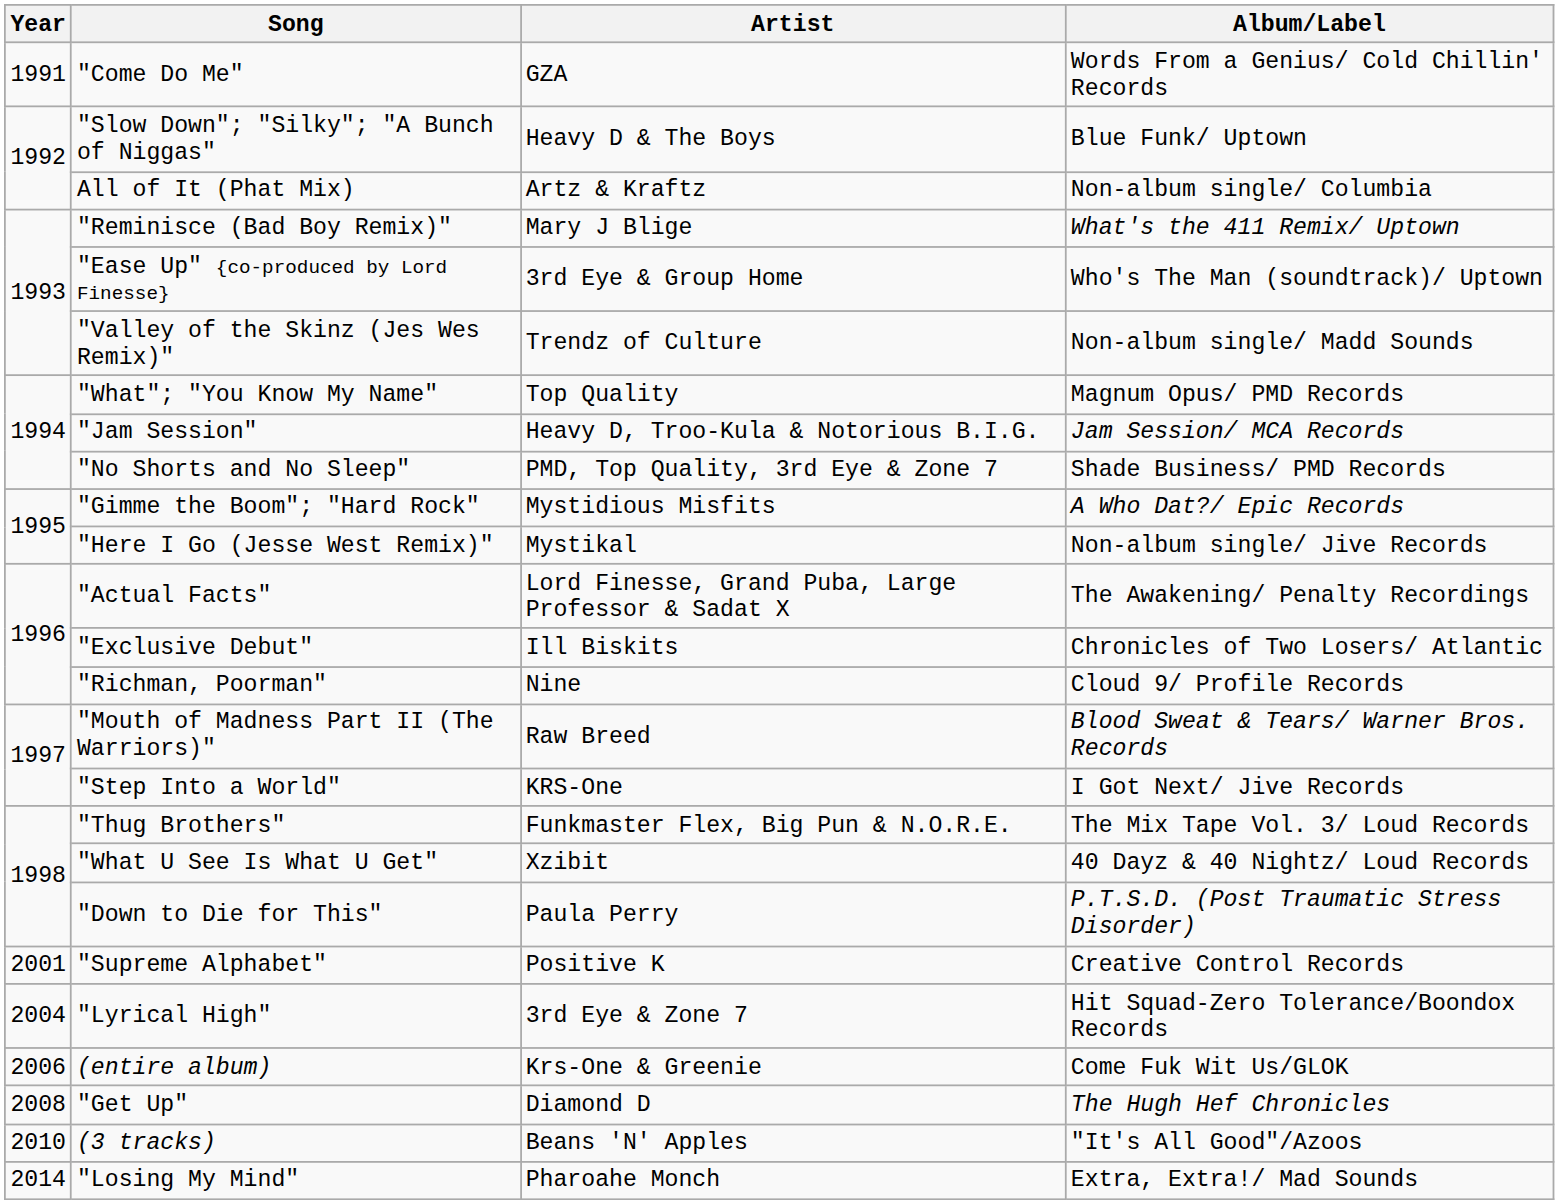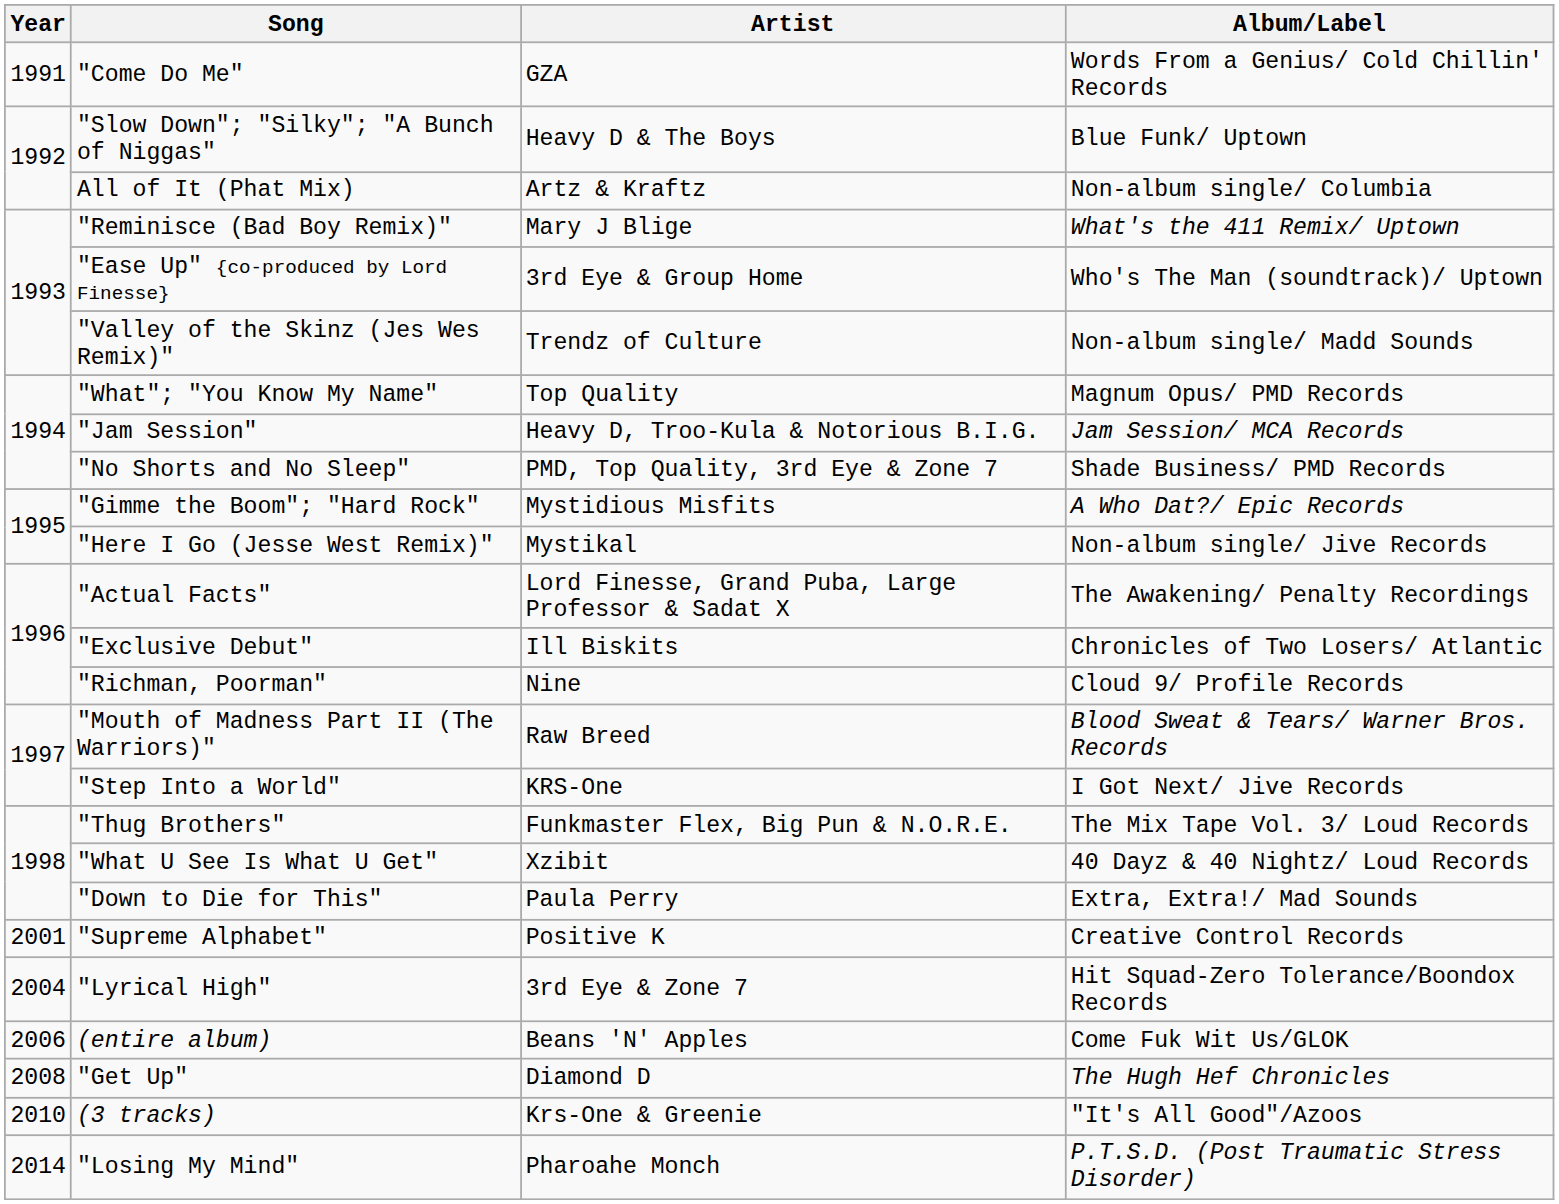"Down to Die for This" | Album/Label: P.T.S.D. (Post Traumatic Stress Disorder) -> Extra, Extra!/ Mad Sounds
(entire album) | Artist: Krs-One & Greenie -> Beans 'N' Apples
(3 tracks) | Artist: Beans 'N' Apples -> Krs-One & Greenie
"Losing My Mind" | Album/Label: Extra, Extra!/ Mad Sounds -> P.T.S.D. (Post Traumatic Stress Disorder)
